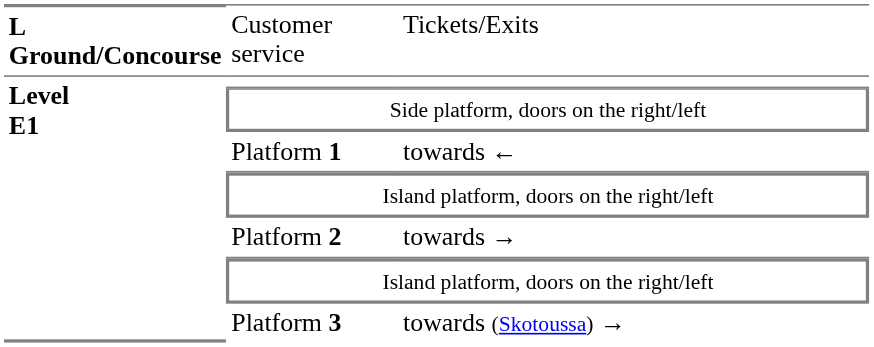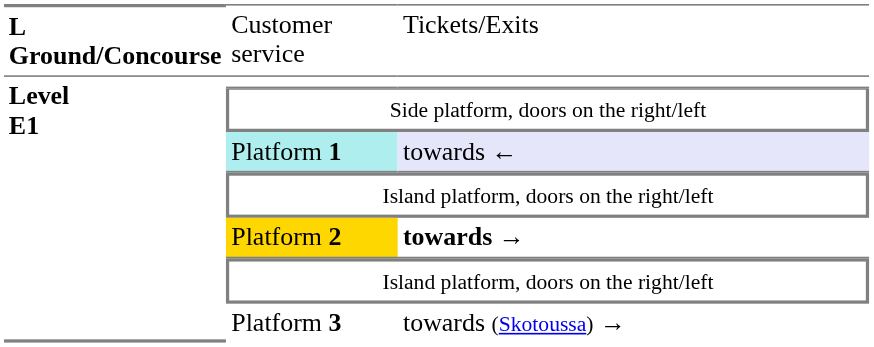Platform 1 | column 2: no background -> paleturquoise background
Platform 1 | column 3: no background -> lavender background
Platform 2 | column 2: no background -> gold background
Platform 2 | column 3: normal -> bold
